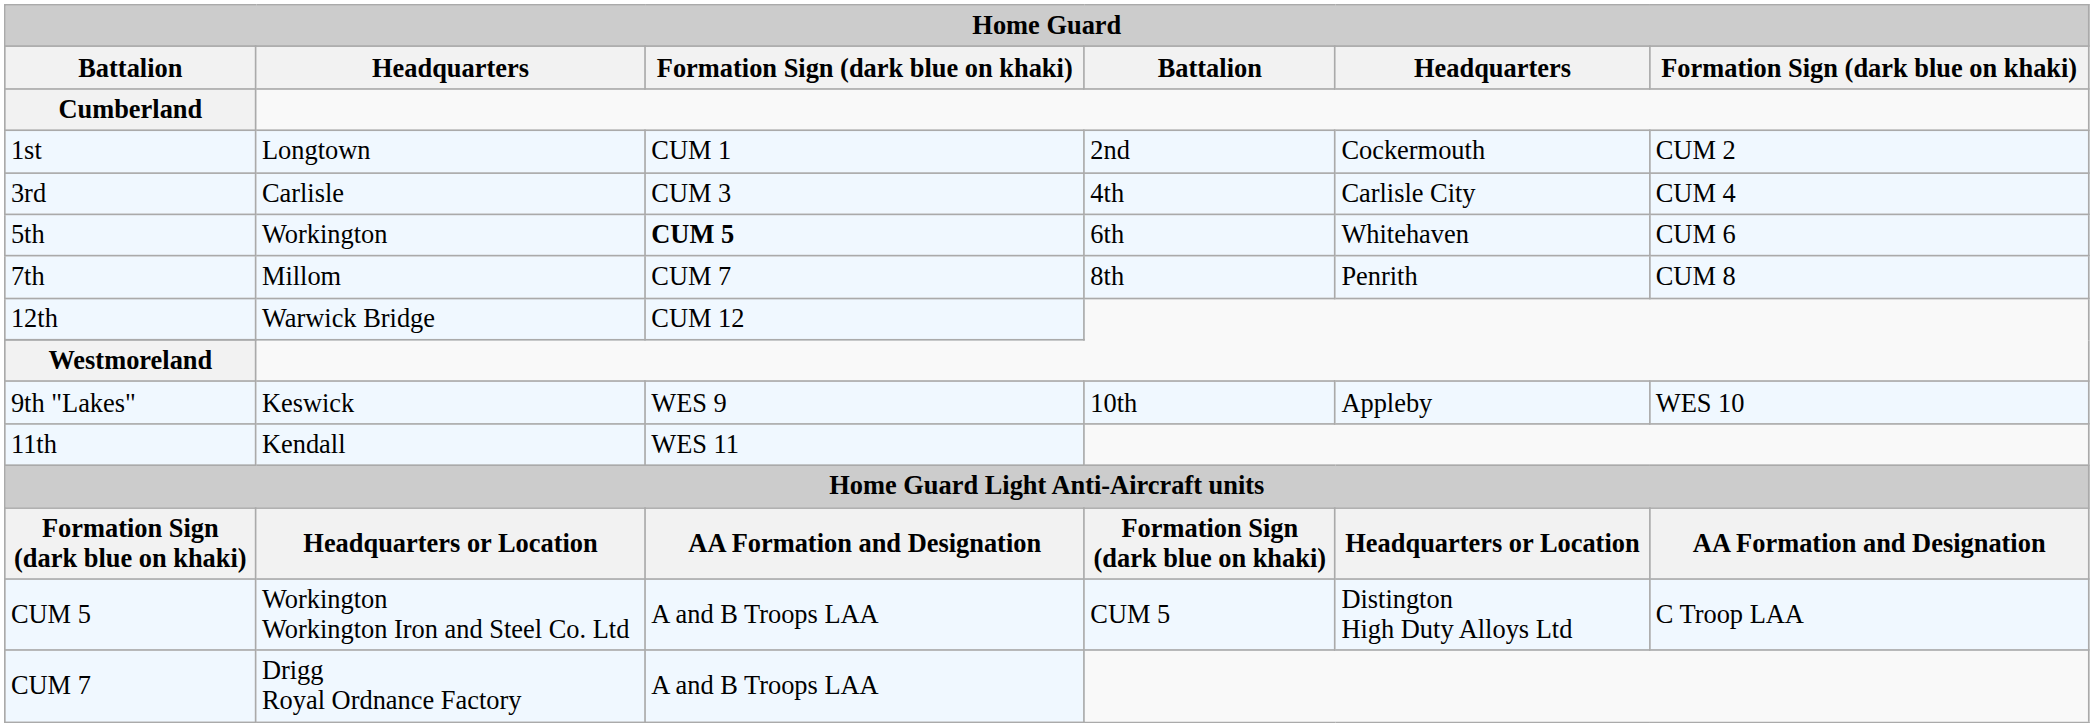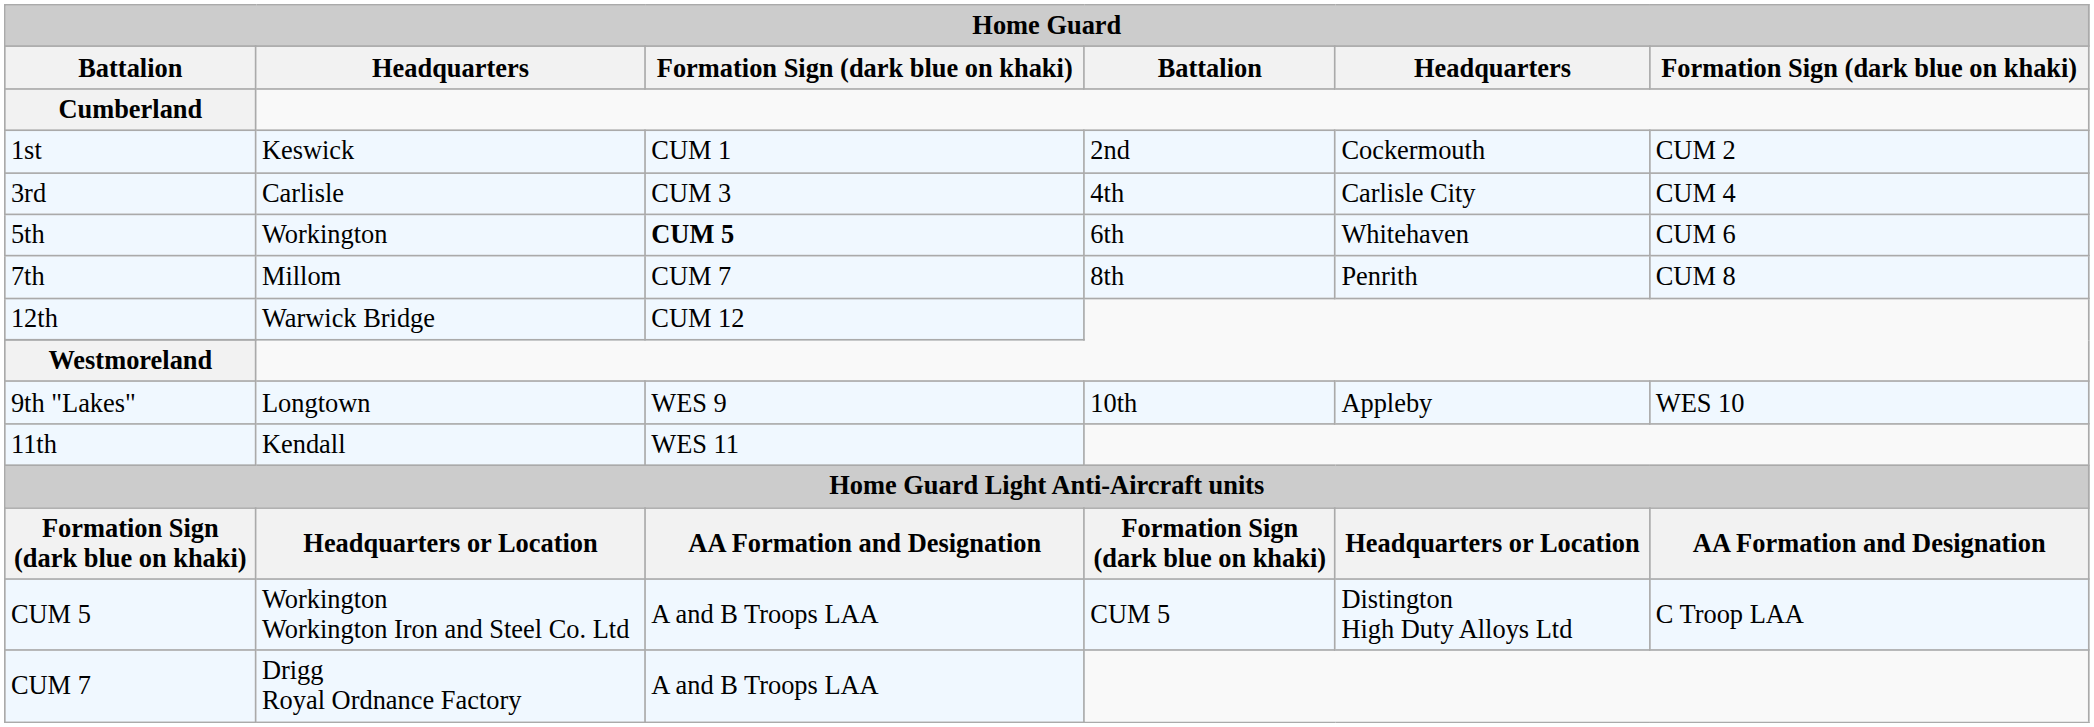1st | column 2: Longtown -> Keswick
9th "Lakes" | column 2: Keswick -> Longtown
